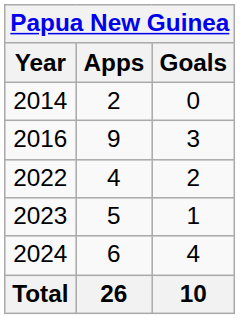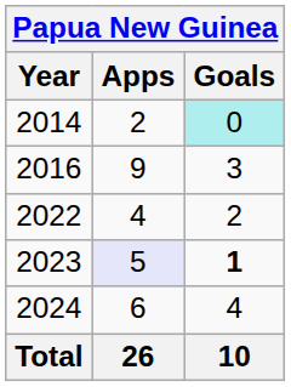2014 | Goals: no background -> paleturquoise background
2023 | Apps: no background -> lavender background
2023 | Goals: normal -> bold
